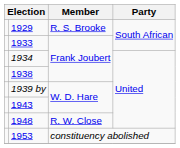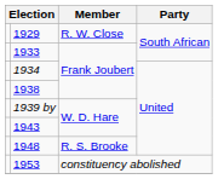1929 | Member: R. S. Brooke -> R. W. Close
1948 | Member: R. W. Close -> R. S. Brooke
